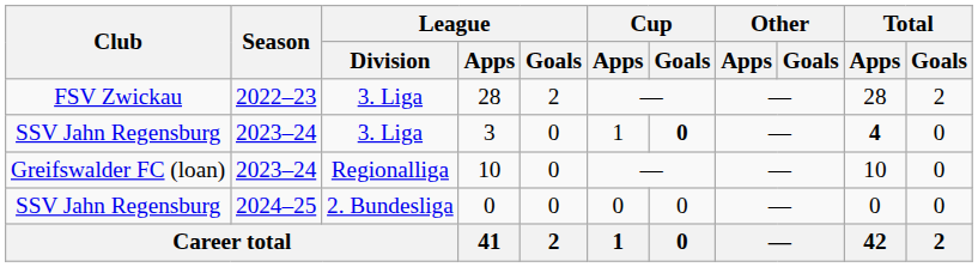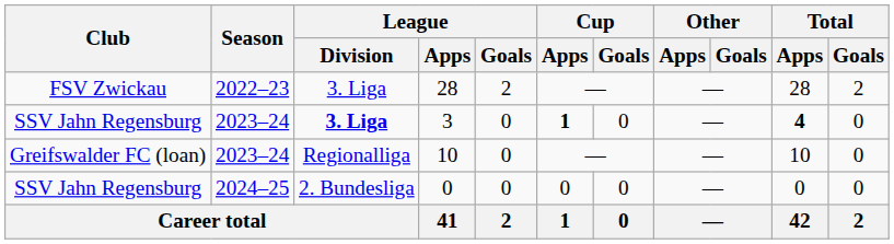3 | League / Division: normal -> bold
3 | Cup / Apps: normal -> bold
3 | Cup / Goals: bold -> normal
